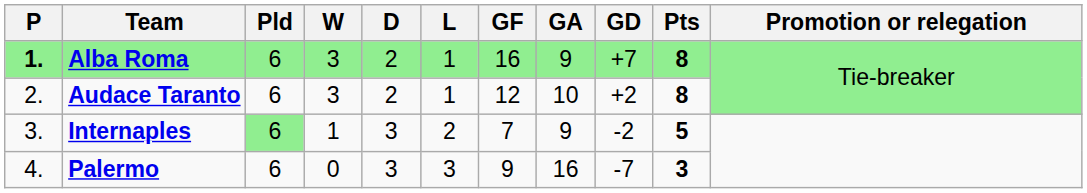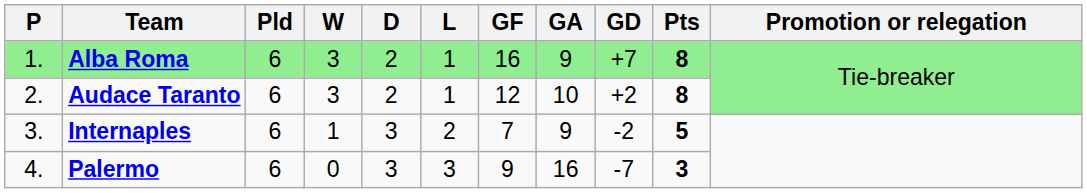Alba Roma | P: bold -> normal
Internaples | Pld: lightgreen background -> no background
